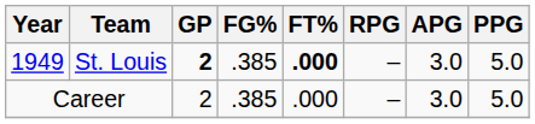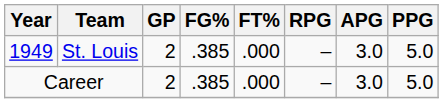1949 | GP: bold -> normal
1949 | FT%: bold -> normal
